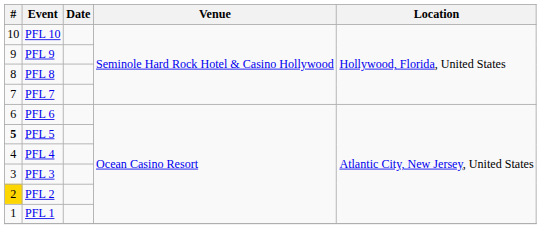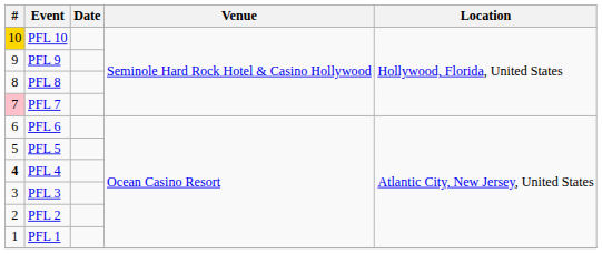PFL 10 | #: no background -> gold background
PFL 7 | #: no background -> pink background
PFL 5 | #: bold -> normal
PFL 4 | #: normal -> bold
PFL 2 | #: gold background -> no background
